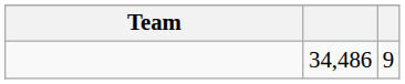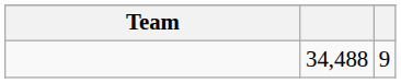row 2 | column 2: 34,486 -> 34,488
